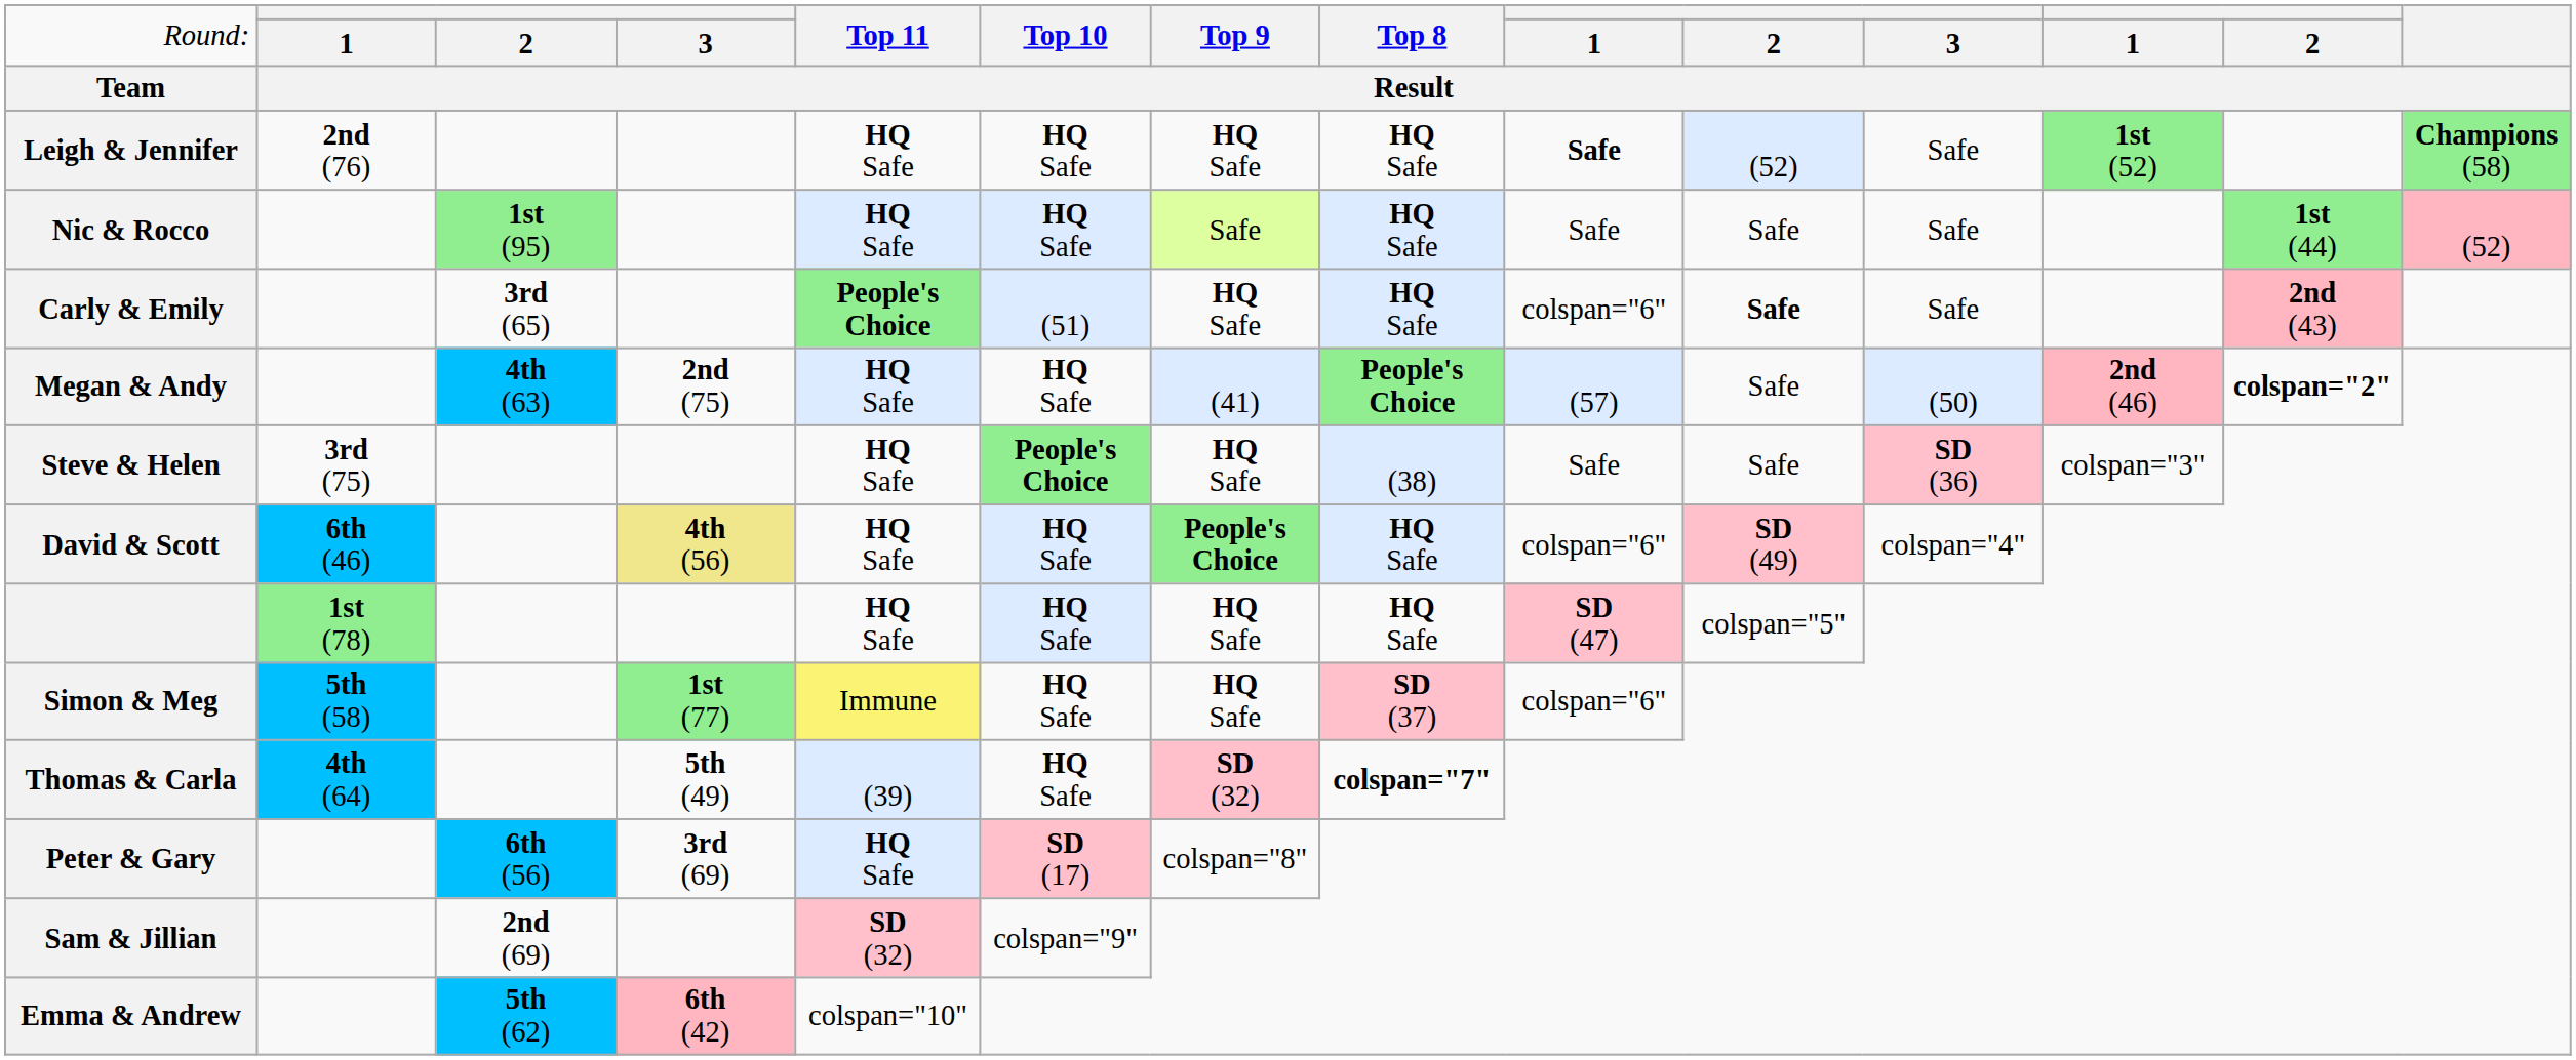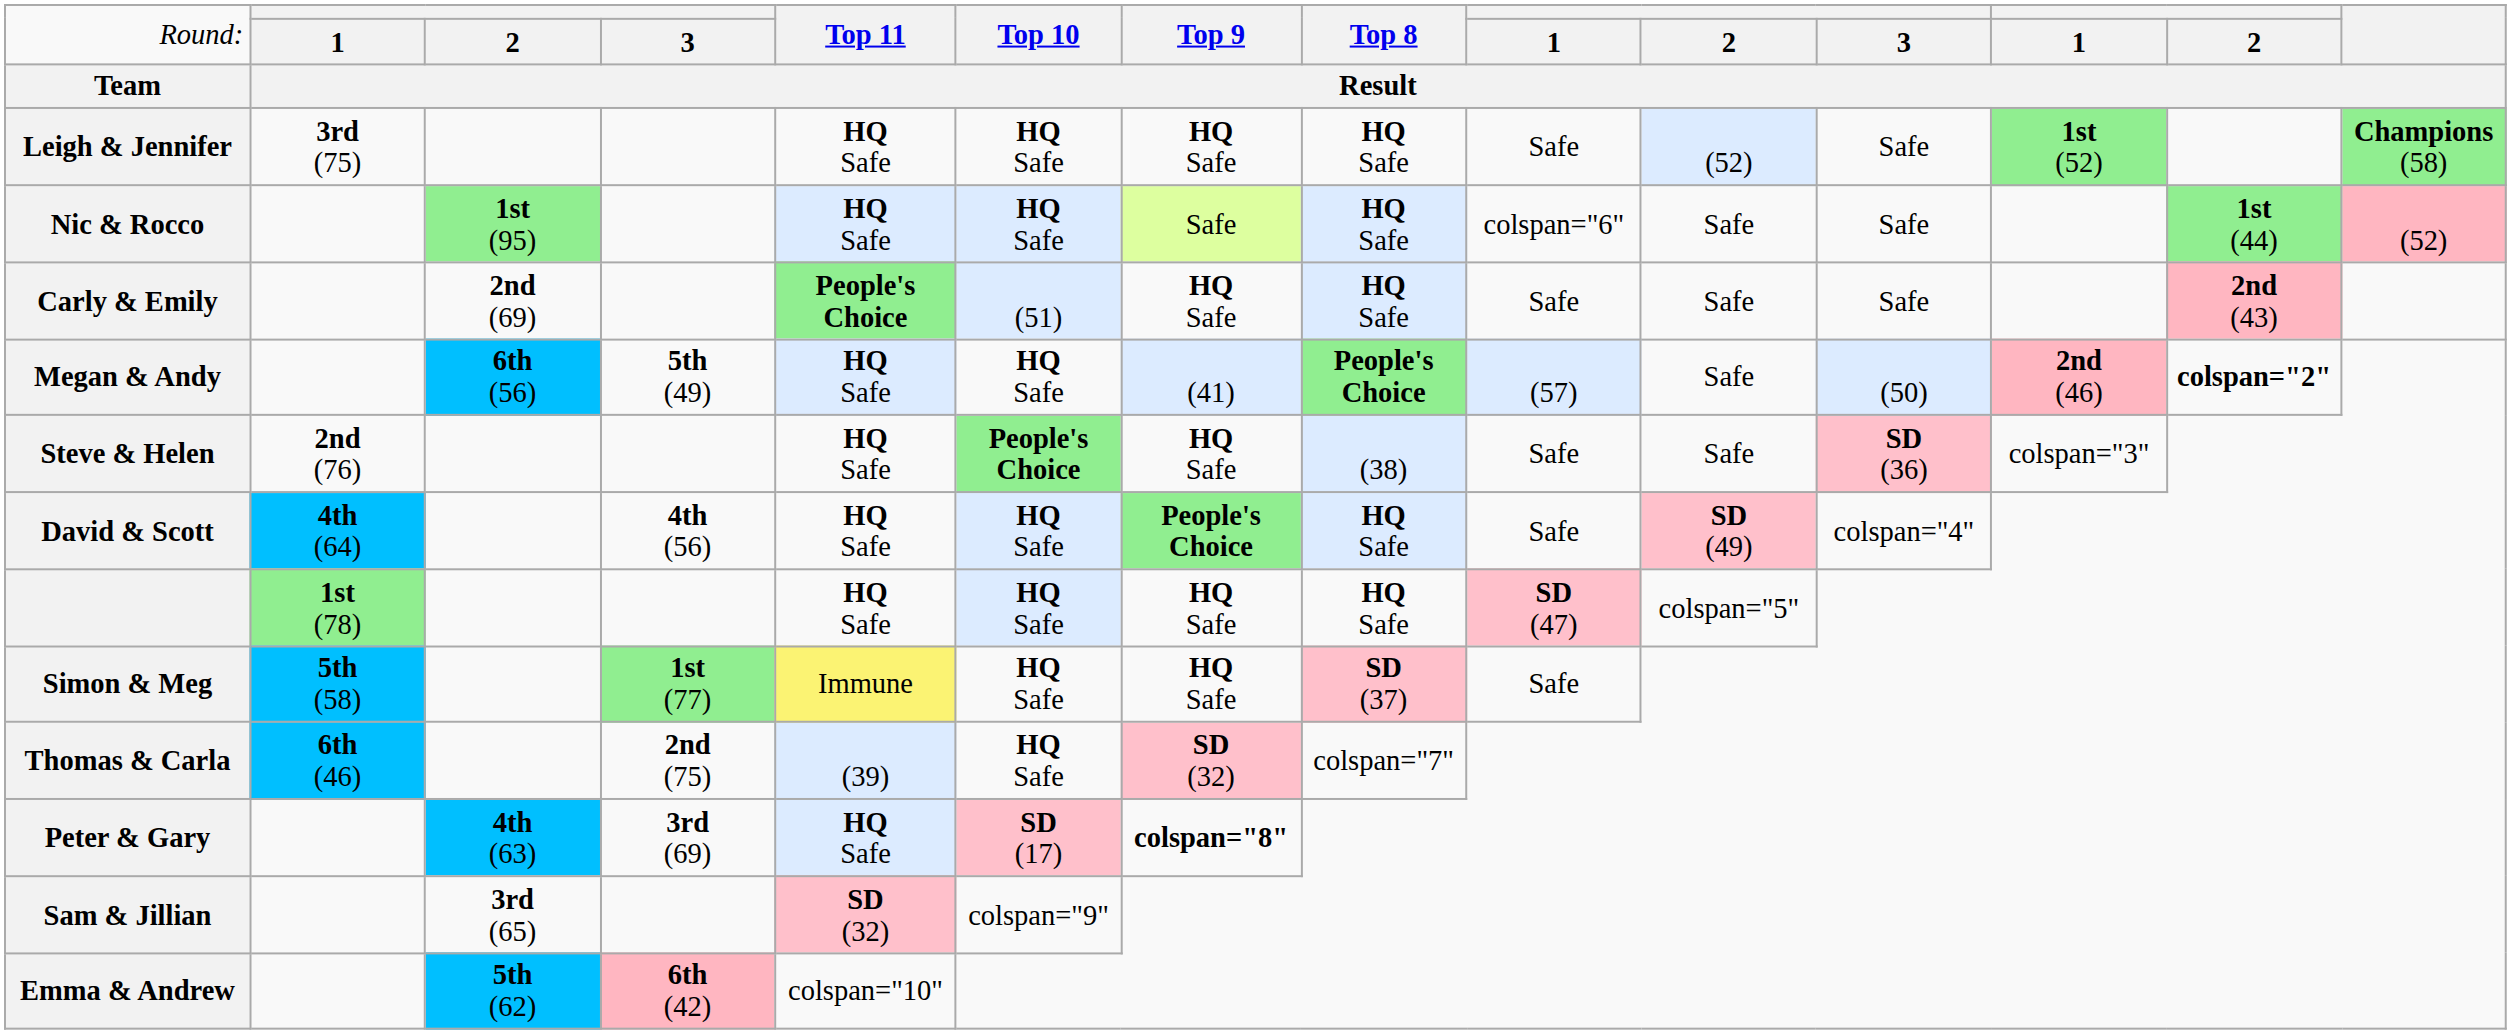Leigh & Jennifer | column 2: 2nd (76) -> 3rd (75)
Leigh & Jennifer | column 9: bold -> normal
Nic & Rocco | column 9: Safe -> colspan="6"
Carly & Emily | column 3: 3rd (65) -> 2nd (69)
Carly & Emily | column 9: colspan="6" -> Safe
Carly & Emily | column 10: bold -> normal
Megan & Andy | column 3: 4th (63) -> 6th (56)
Megan & Andy | column 4: 2nd (75) -> 5th (49)
Steve & Helen | column 2: 3rd (75) -> 2nd (76)
David & Scott | column 2: 6th (46) -> 4th (64)
David & Scott | column 4: khaki background -> no background
David & Scott | column 9: colspan="6" -> Safe
Simon & Meg | column 9: colspan="6" -> Safe
Thomas & Carla | column 2: 4th (64) -> 6th (46)
Thomas & Carla | column 4: 5th (49) -> 2nd (75)
Thomas & Carla | column 8: bold -> normal
Peter & Gary | column 3: 6th (56) -> 4th (63)
Peter & Gary | column 7: normal -> bold
Sam & Jillian | column 3: 2nd (69) -> 3rd (65)
